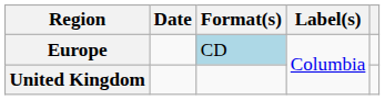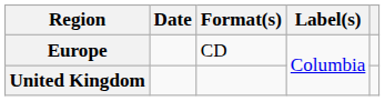Europe | Format(s): lightblue background -> no background
